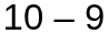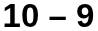row 1 | column 1: normal -> bold
